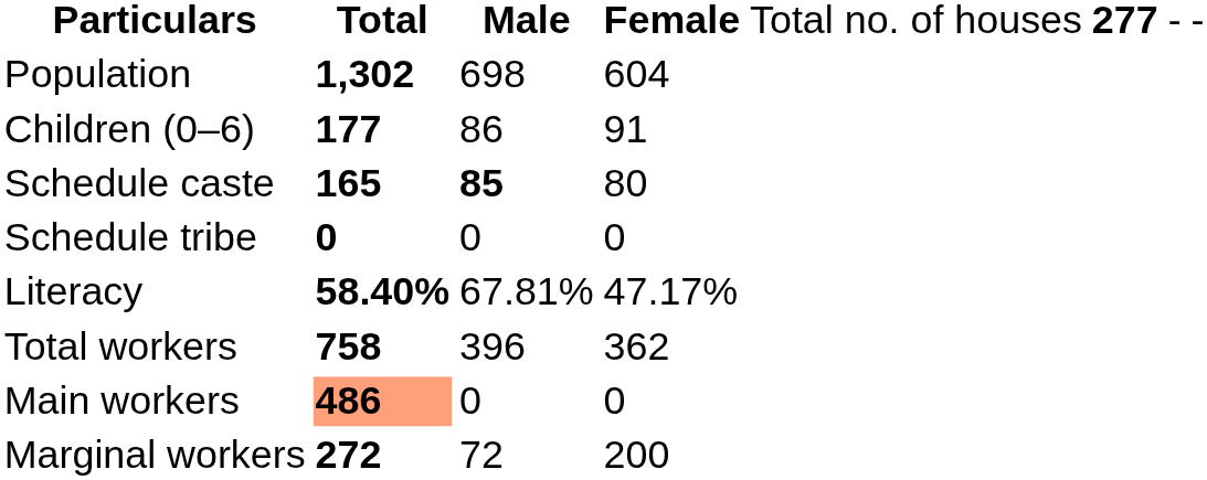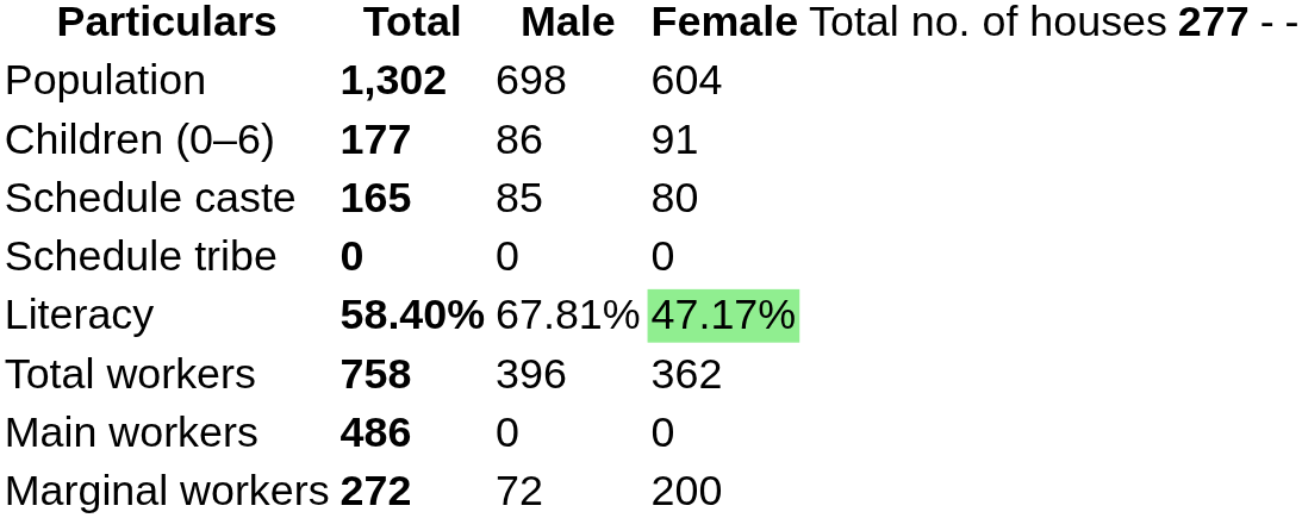Schedule caste | column 3: bold -> normal
Literacy | column 4: no background -> lightgreen background
Main workers | column 2: lightsalmon background -> no background
